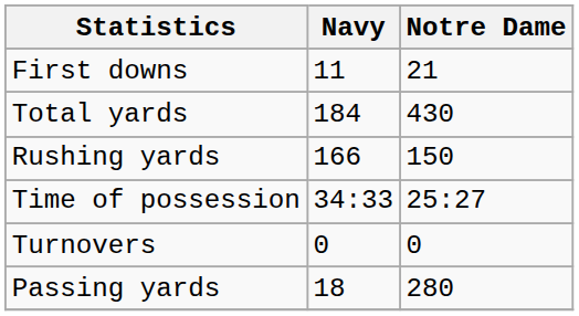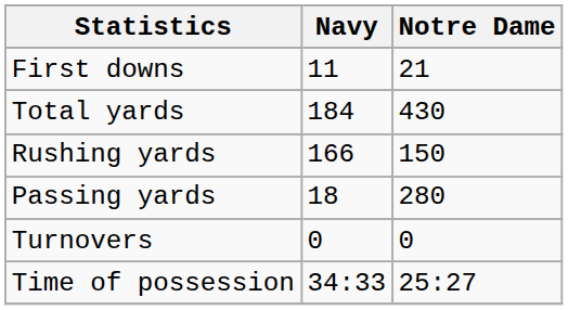rows swapped: Passing yards <-> Time of possession
